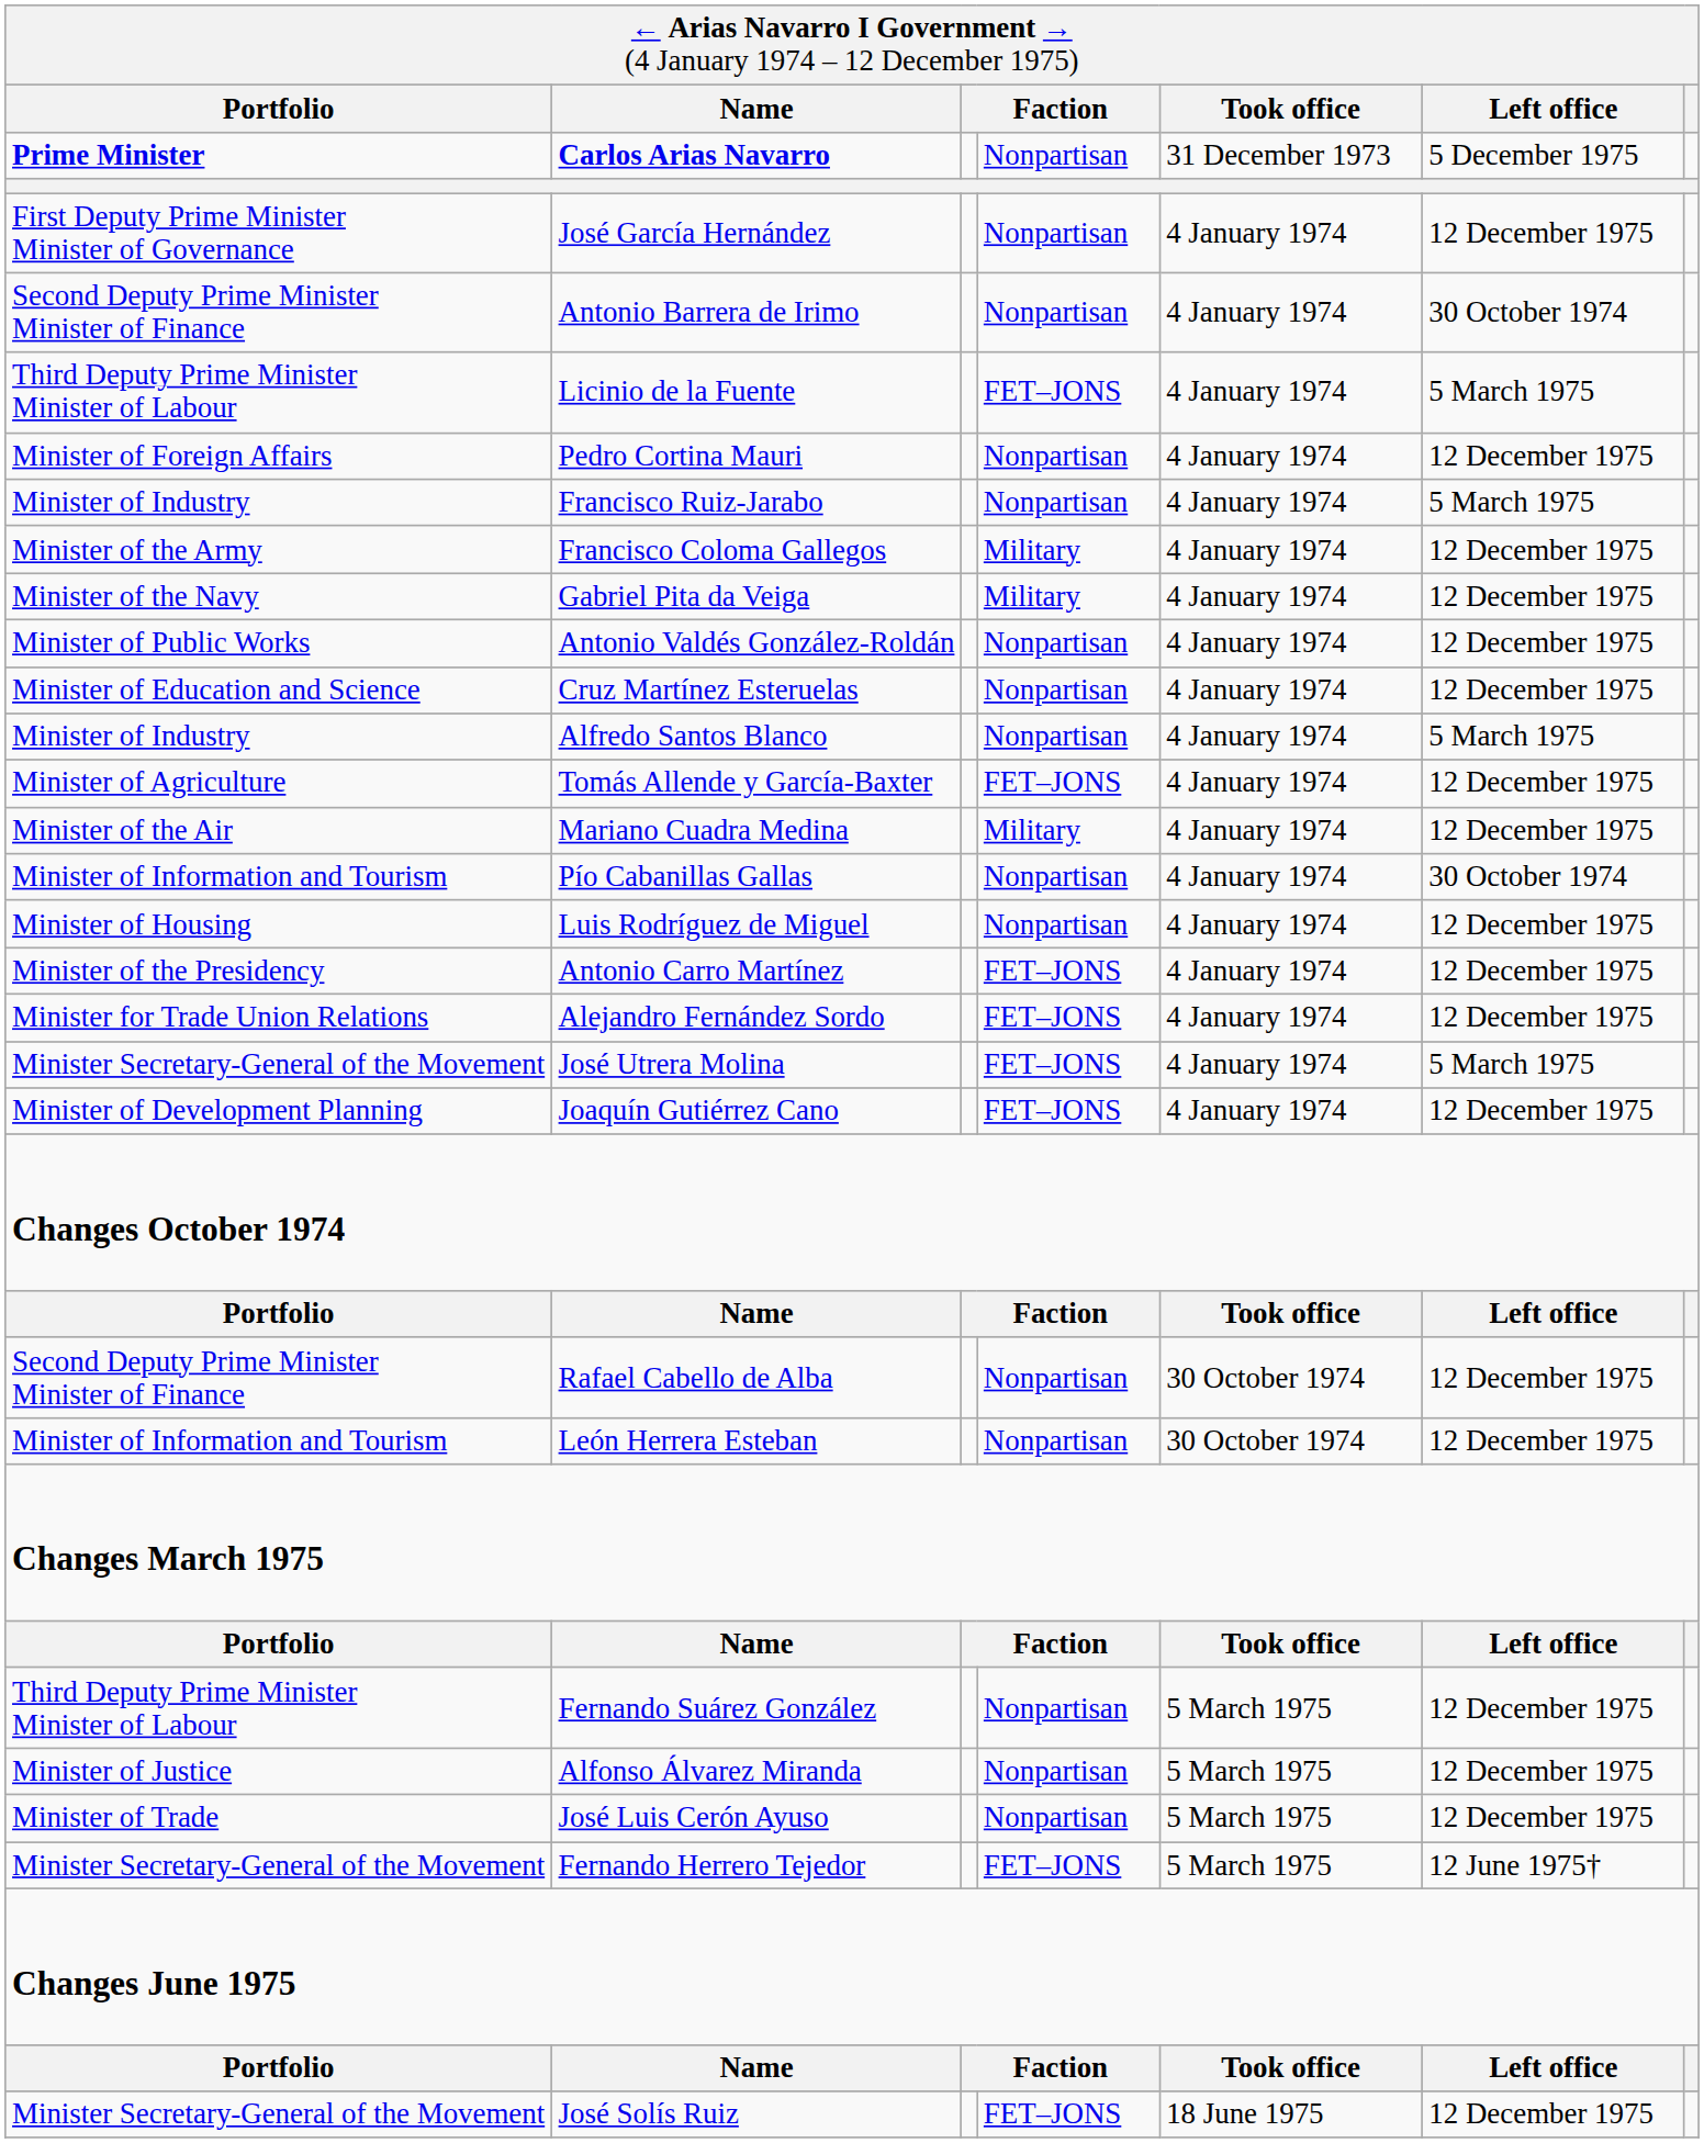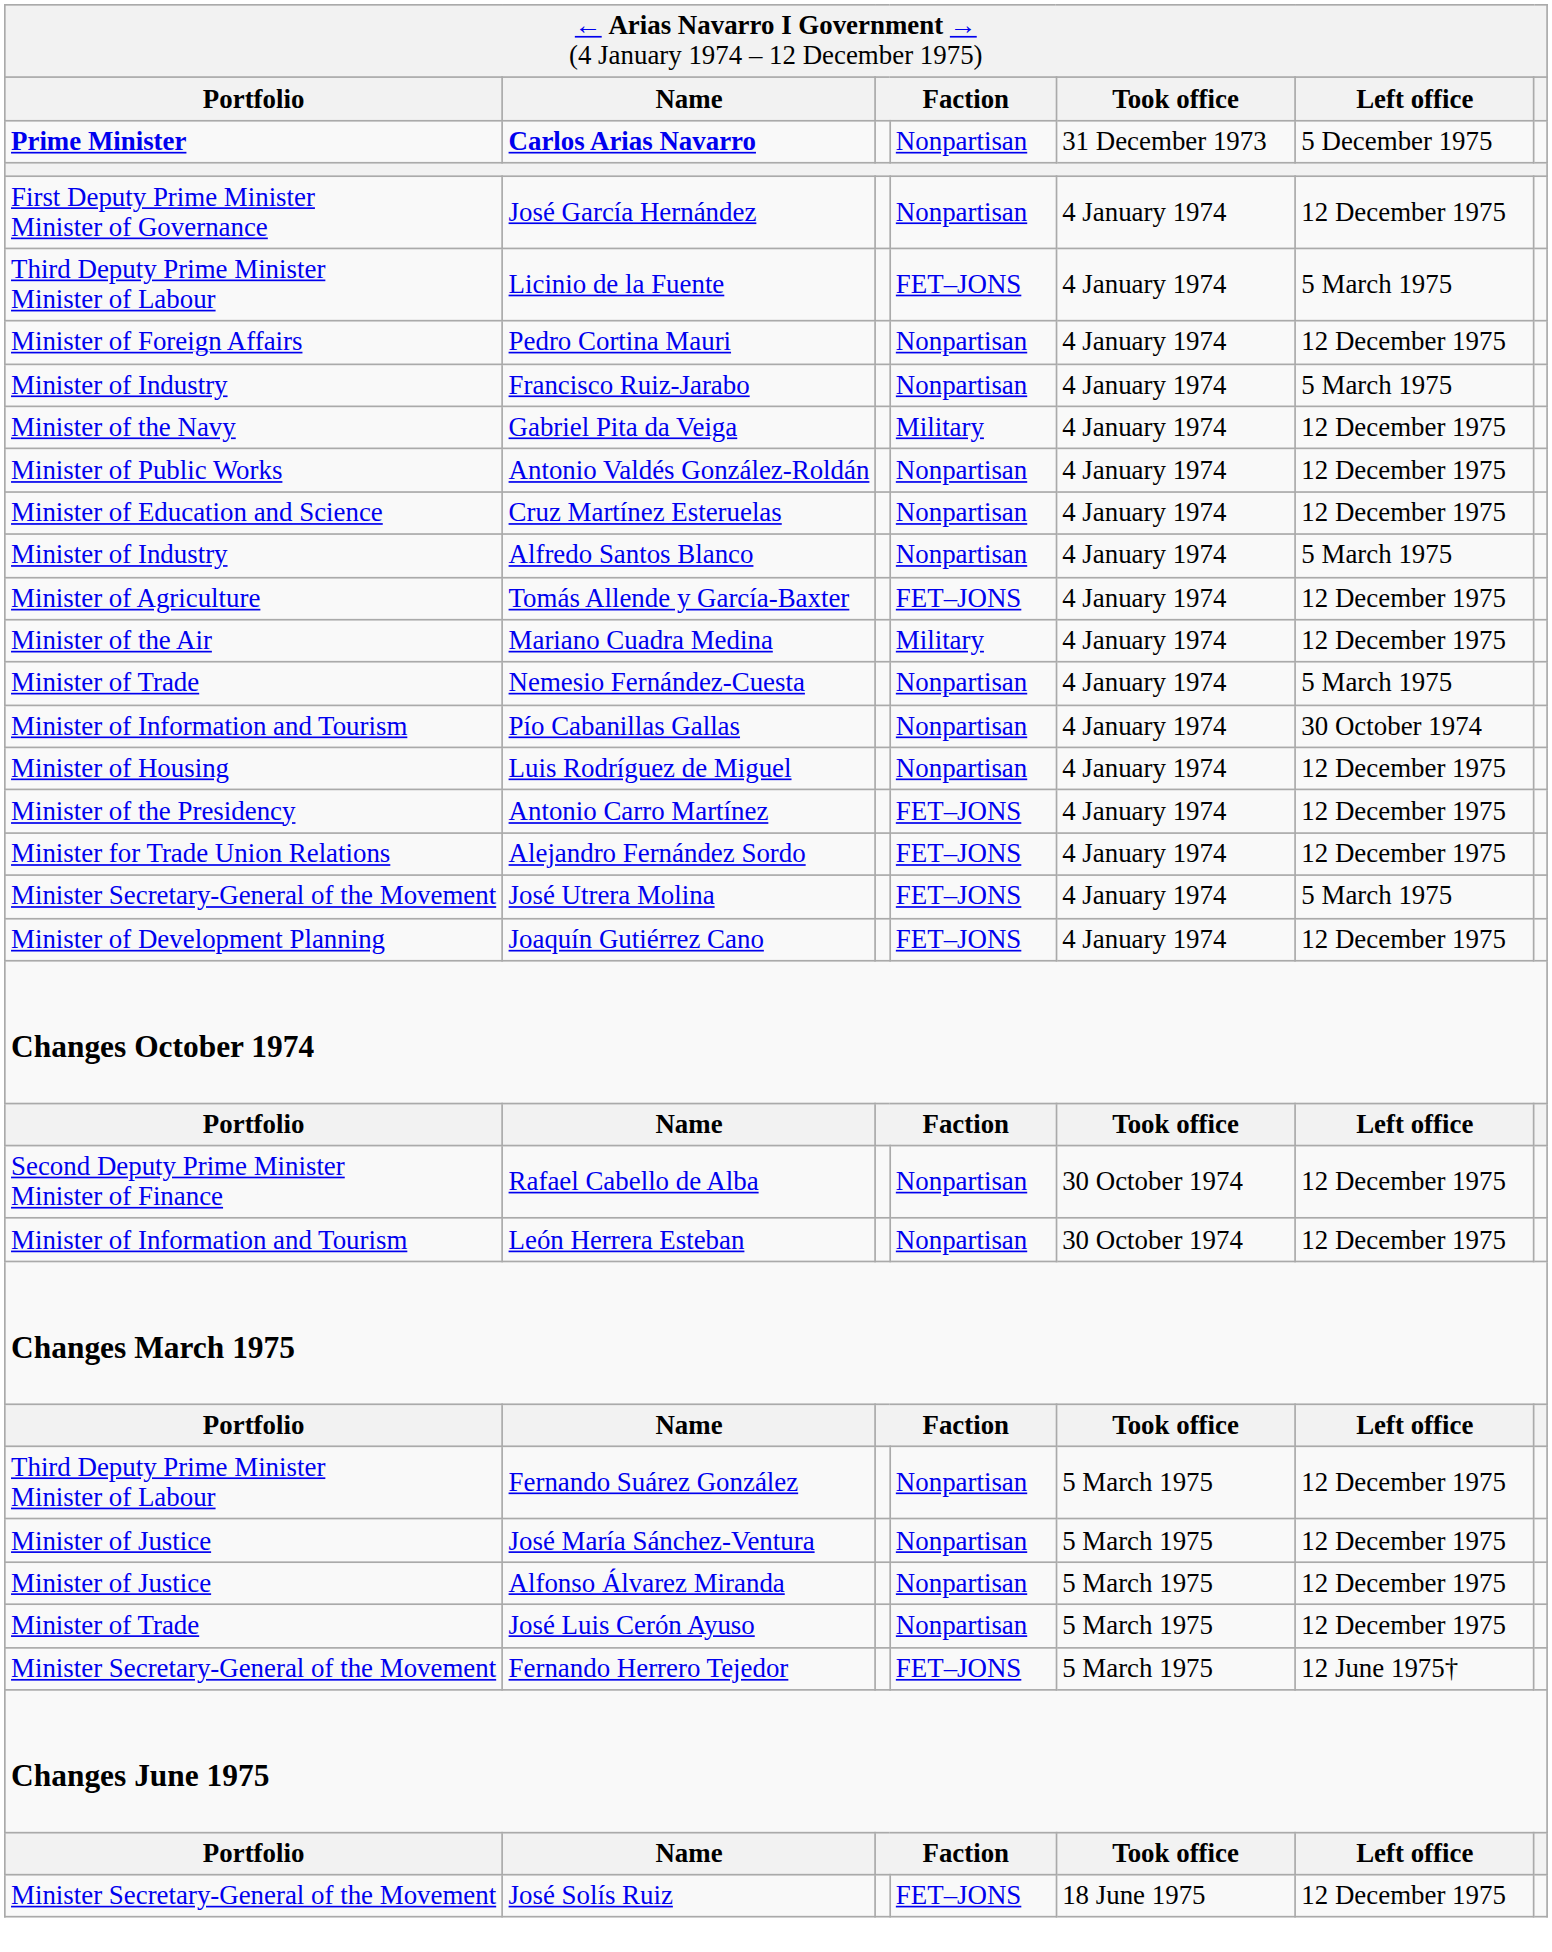- row: Second Deputy Prime Minister Minister of Finance | Antonio Barrera de Irimo | Nonpartisan | 4 January 1974 | 30 October 1974
- row: Minister of the Army | Francisco Coloma Gallegos | Military | 4 January 1974 | 12 December 1975
+ row: Minister of Trade | Nemesio Fernández-Cuesta | Nonpartisan | 4 January 1974 | 5 March 1975
+ row: Minister of Justice | José María Sánchez-Ventura | Nonpartisan | 5 March 1975 | 12 December 1975
